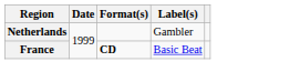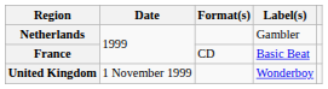France | Format(s): bold -> normal
+ row: United Kingdom | 1 November 1999 | Wonderboy
